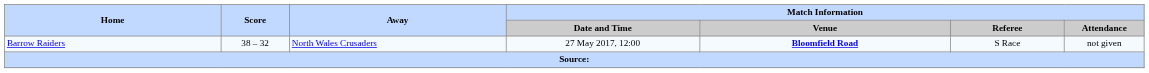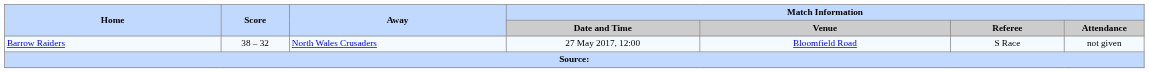Barrow Raiders | Match Information / Venue: bold -> normal
